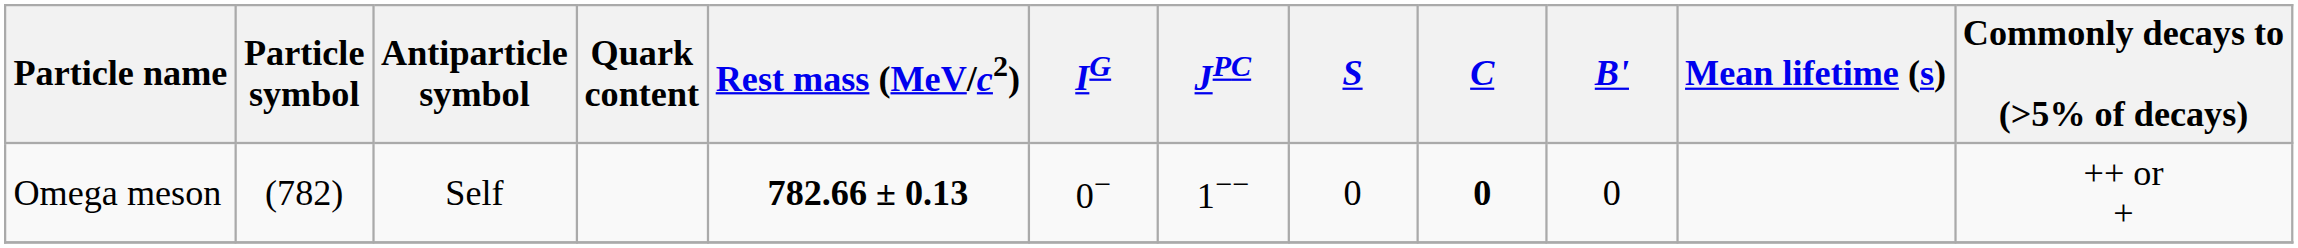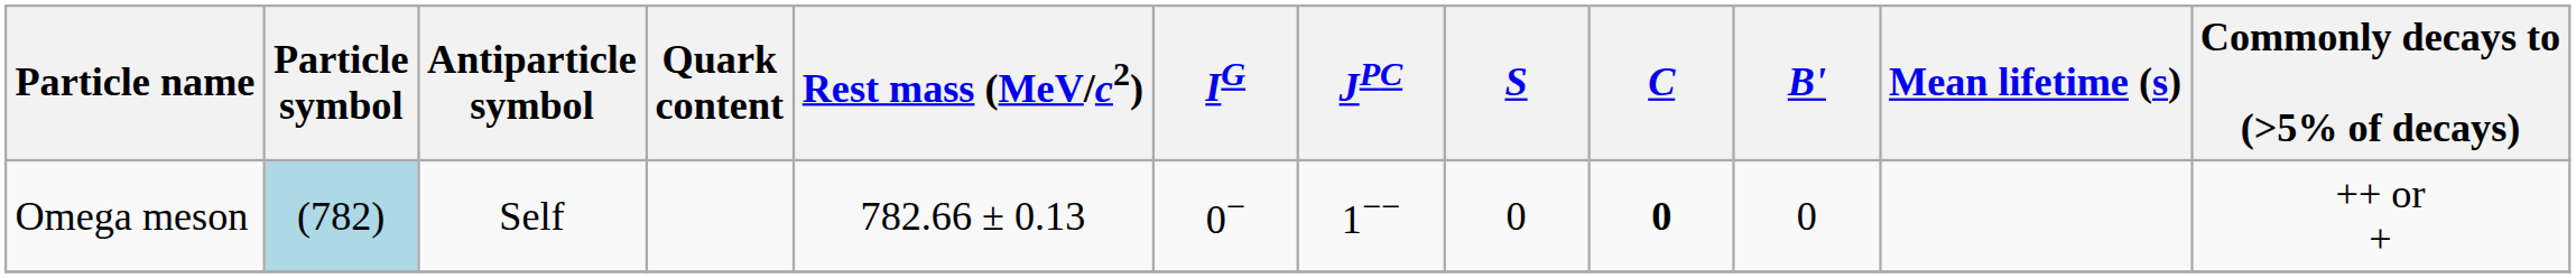Omega meson | Particle symbol: no background -> lightblue background
Omega meson | Rest mass (MeV/c2): bold -> normal
